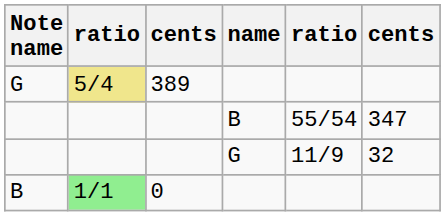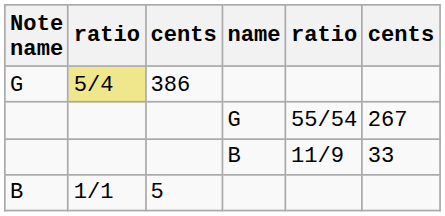row 2 | column 3: 389 -> 386
row 3 | name: B -> G
row 3 | column 6: 347 -> 267
row 4 | name: G -> B
row 4 | column 6: 32 -> 33
row 5 | column 2: lightgreen background -> no background
row 5 | column 3: 0 -> 5
